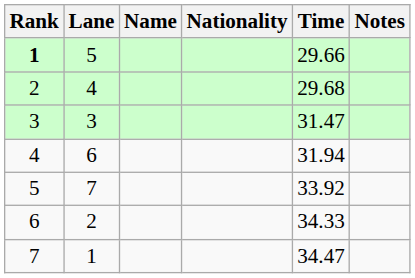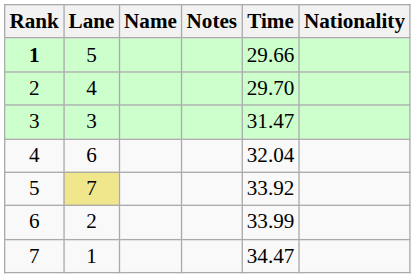columns swapped: Nationality <-> Notes
row 3 | Time: 29.68 -> 29.70
row 5 | Time: 31.94 -> 32.04
row 6 | Lane: no background -> khaki background
row 7 | Time: 34.33 -> 33.99
